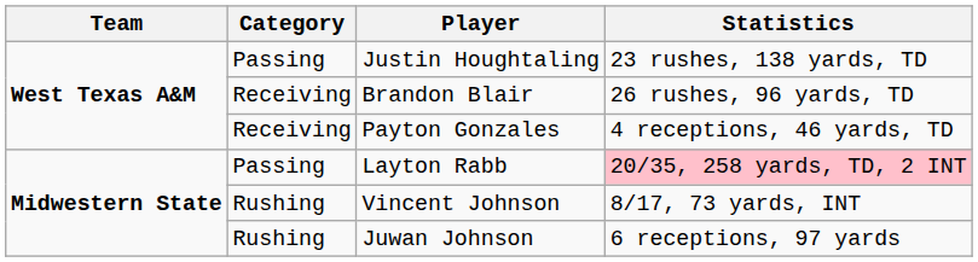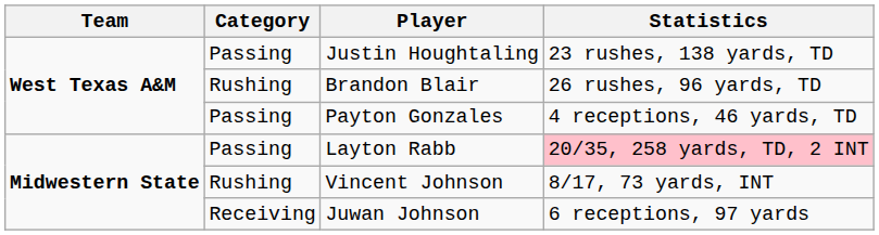Brandon Blair | Category: Receiving -> Rushing
Payton Gonzales | Category: Receiving -> Passing
Juwan Johnson | Category: Rushing -> Receiving
